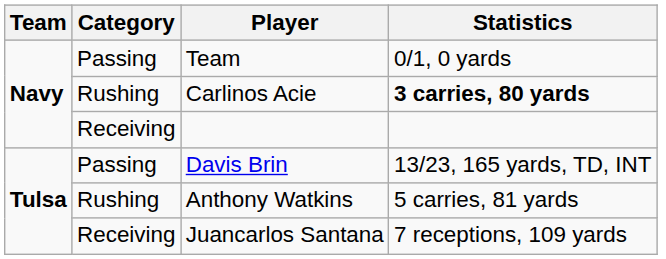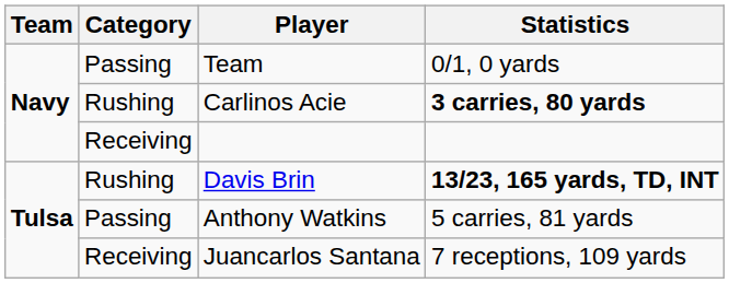Davis Brin | Category: Passing -> Rushing
Davis Brin | Statistics: normal -> bold
Anthony Watkins | Category: Rushing -> Passing
